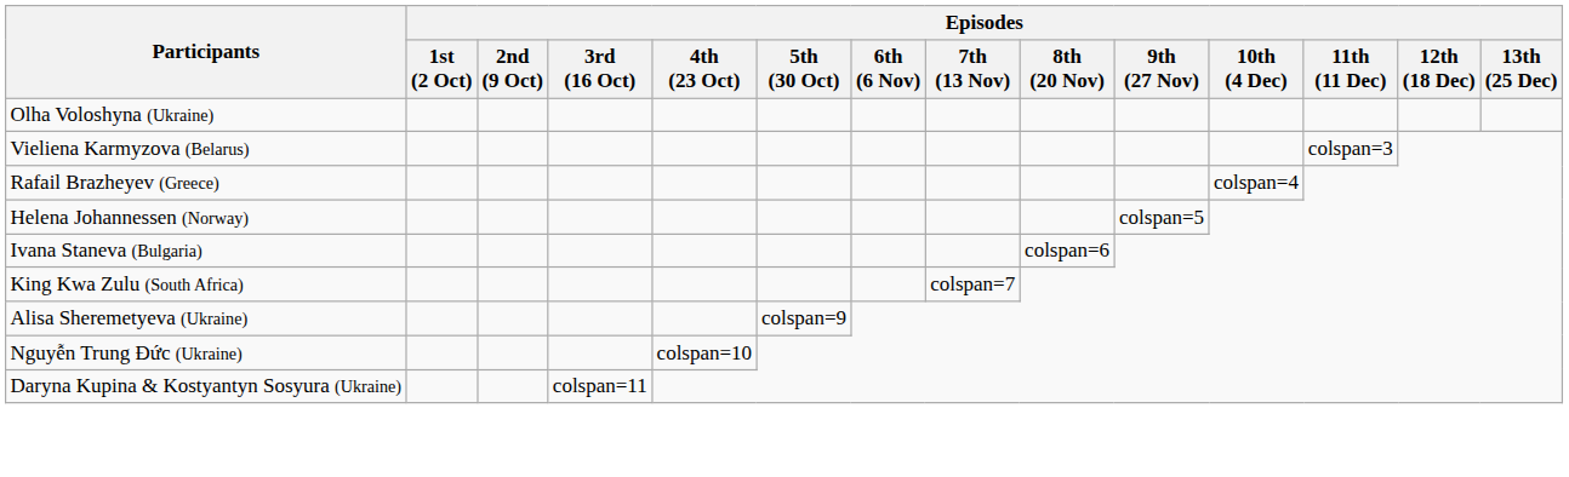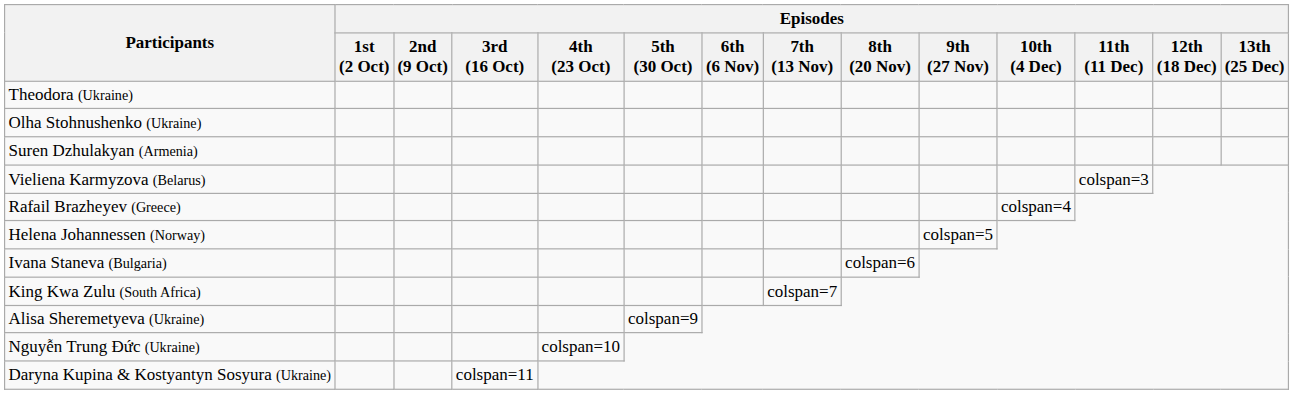+ row: Theodora (Ukraine)
+ row: Olha Stohnushenko (Ukraine)
+ row: Suren Dzhulakyan (Armenia)
- row: Olha Voloshyna (Ukraine)
